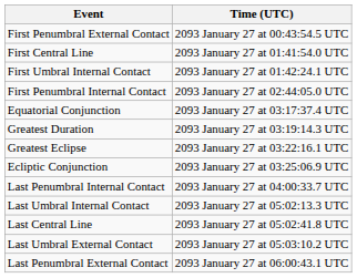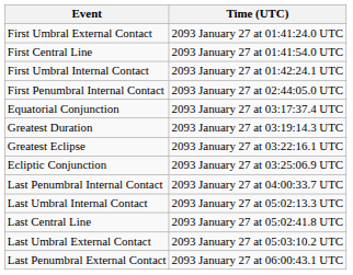- row: First Penumbral External Contact | 2093 January 27 at 00:43:54.5 UTC
+ row: First Umbral External Contact | 2093 January 27 at 01:41:24.0 UTC
